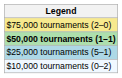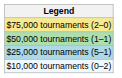row 3 | column 1: bold -> normal
